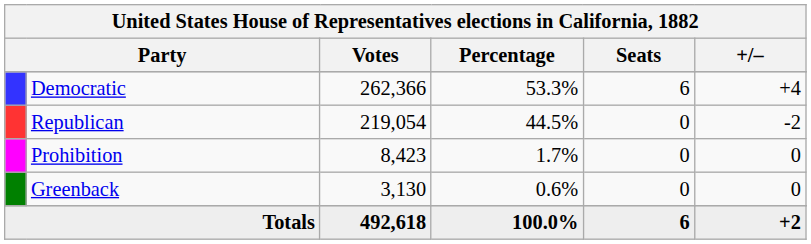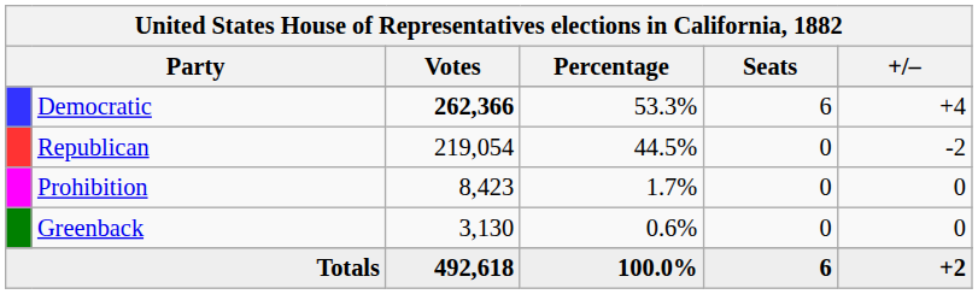Democratic | Votes: normal -> bold
